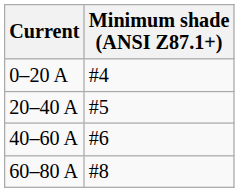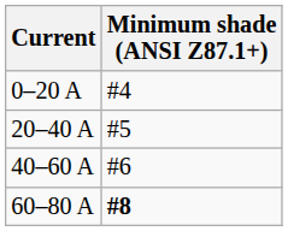60–80 A | Minimum shade (ANSI Z87.1+): normal -> bold
